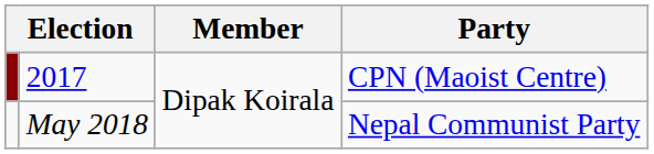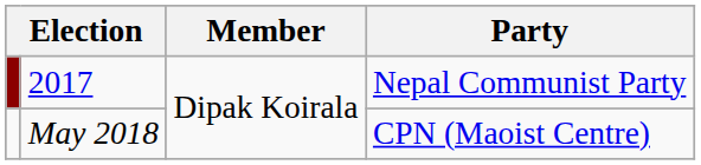2017 | Party: CPN (Maoist Centre) -> Nepal Communist Party
May 2018 | Party: Nepal Communist Party -> CPN (Maoist Centre)
